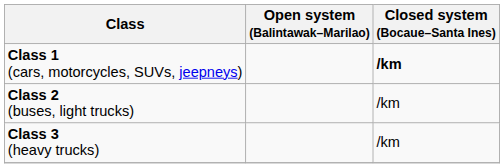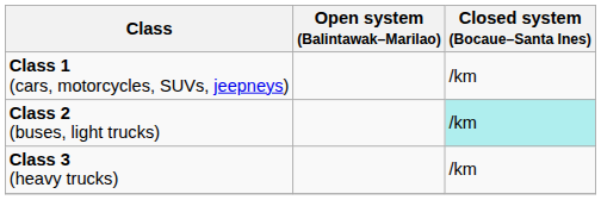Class 1 (cars, motorcycles, SUVs, jeepneys) | Closed system (Bocaue–Santa Ines): bold -> normal
Class 2 (buses, light trucks) | Closed system (Bocaue–Santa Ines): no background -> paleturquoise background
